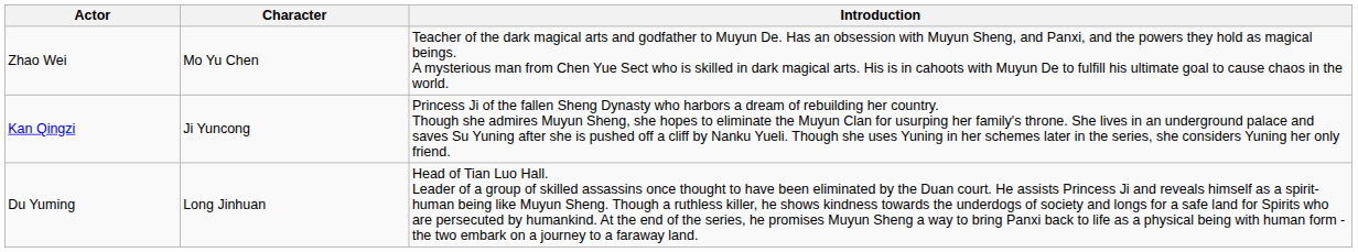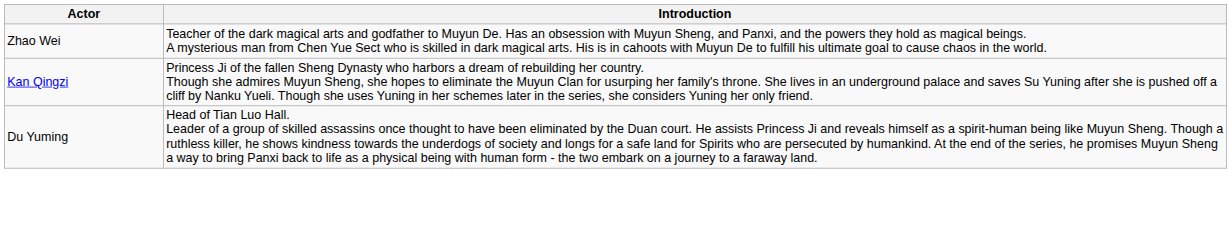- column: Character | Mo Yu Chen | Ji Yuncong | Long Jinhuan
